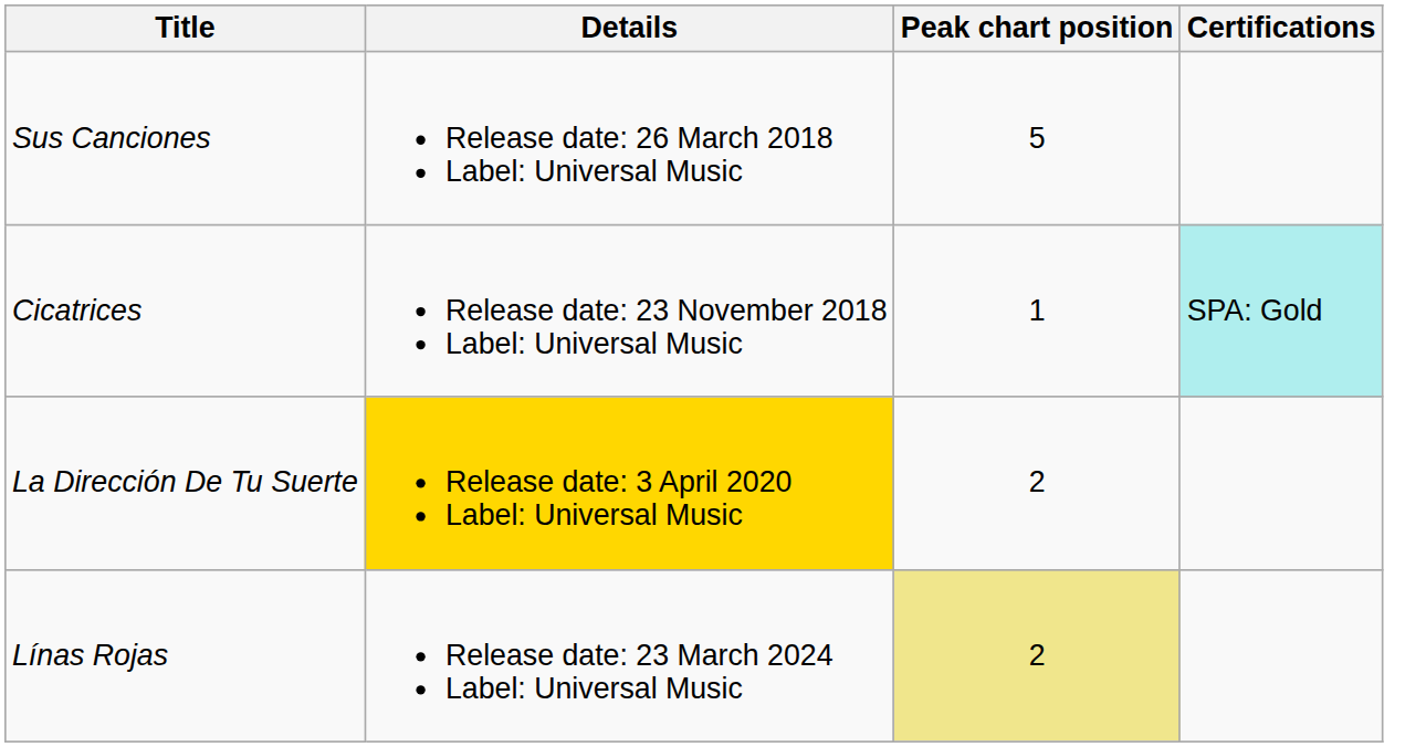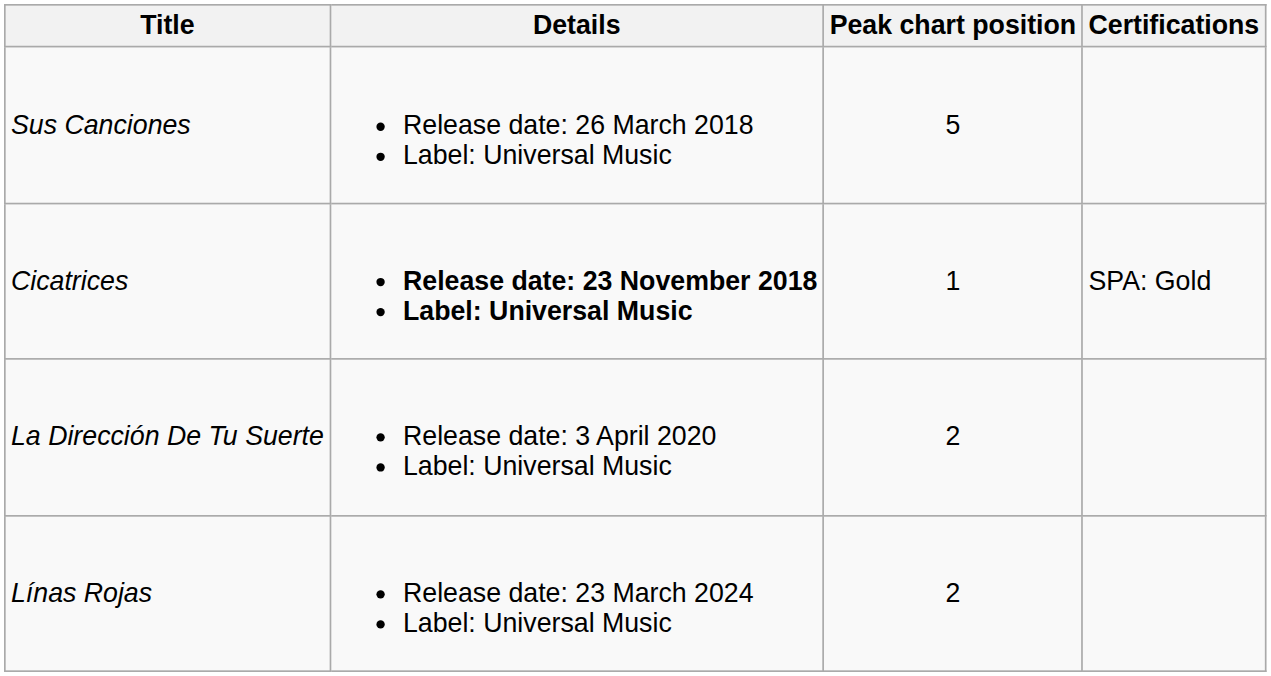Cicatrices | Details: normal -> bold
Cicatrices | Certifications: paleturquoise background -> no background
La Dirección De Tu Suerte | Details: gold background -> no background
Línas Rojas | Peak chart position: khaki background -> no background
